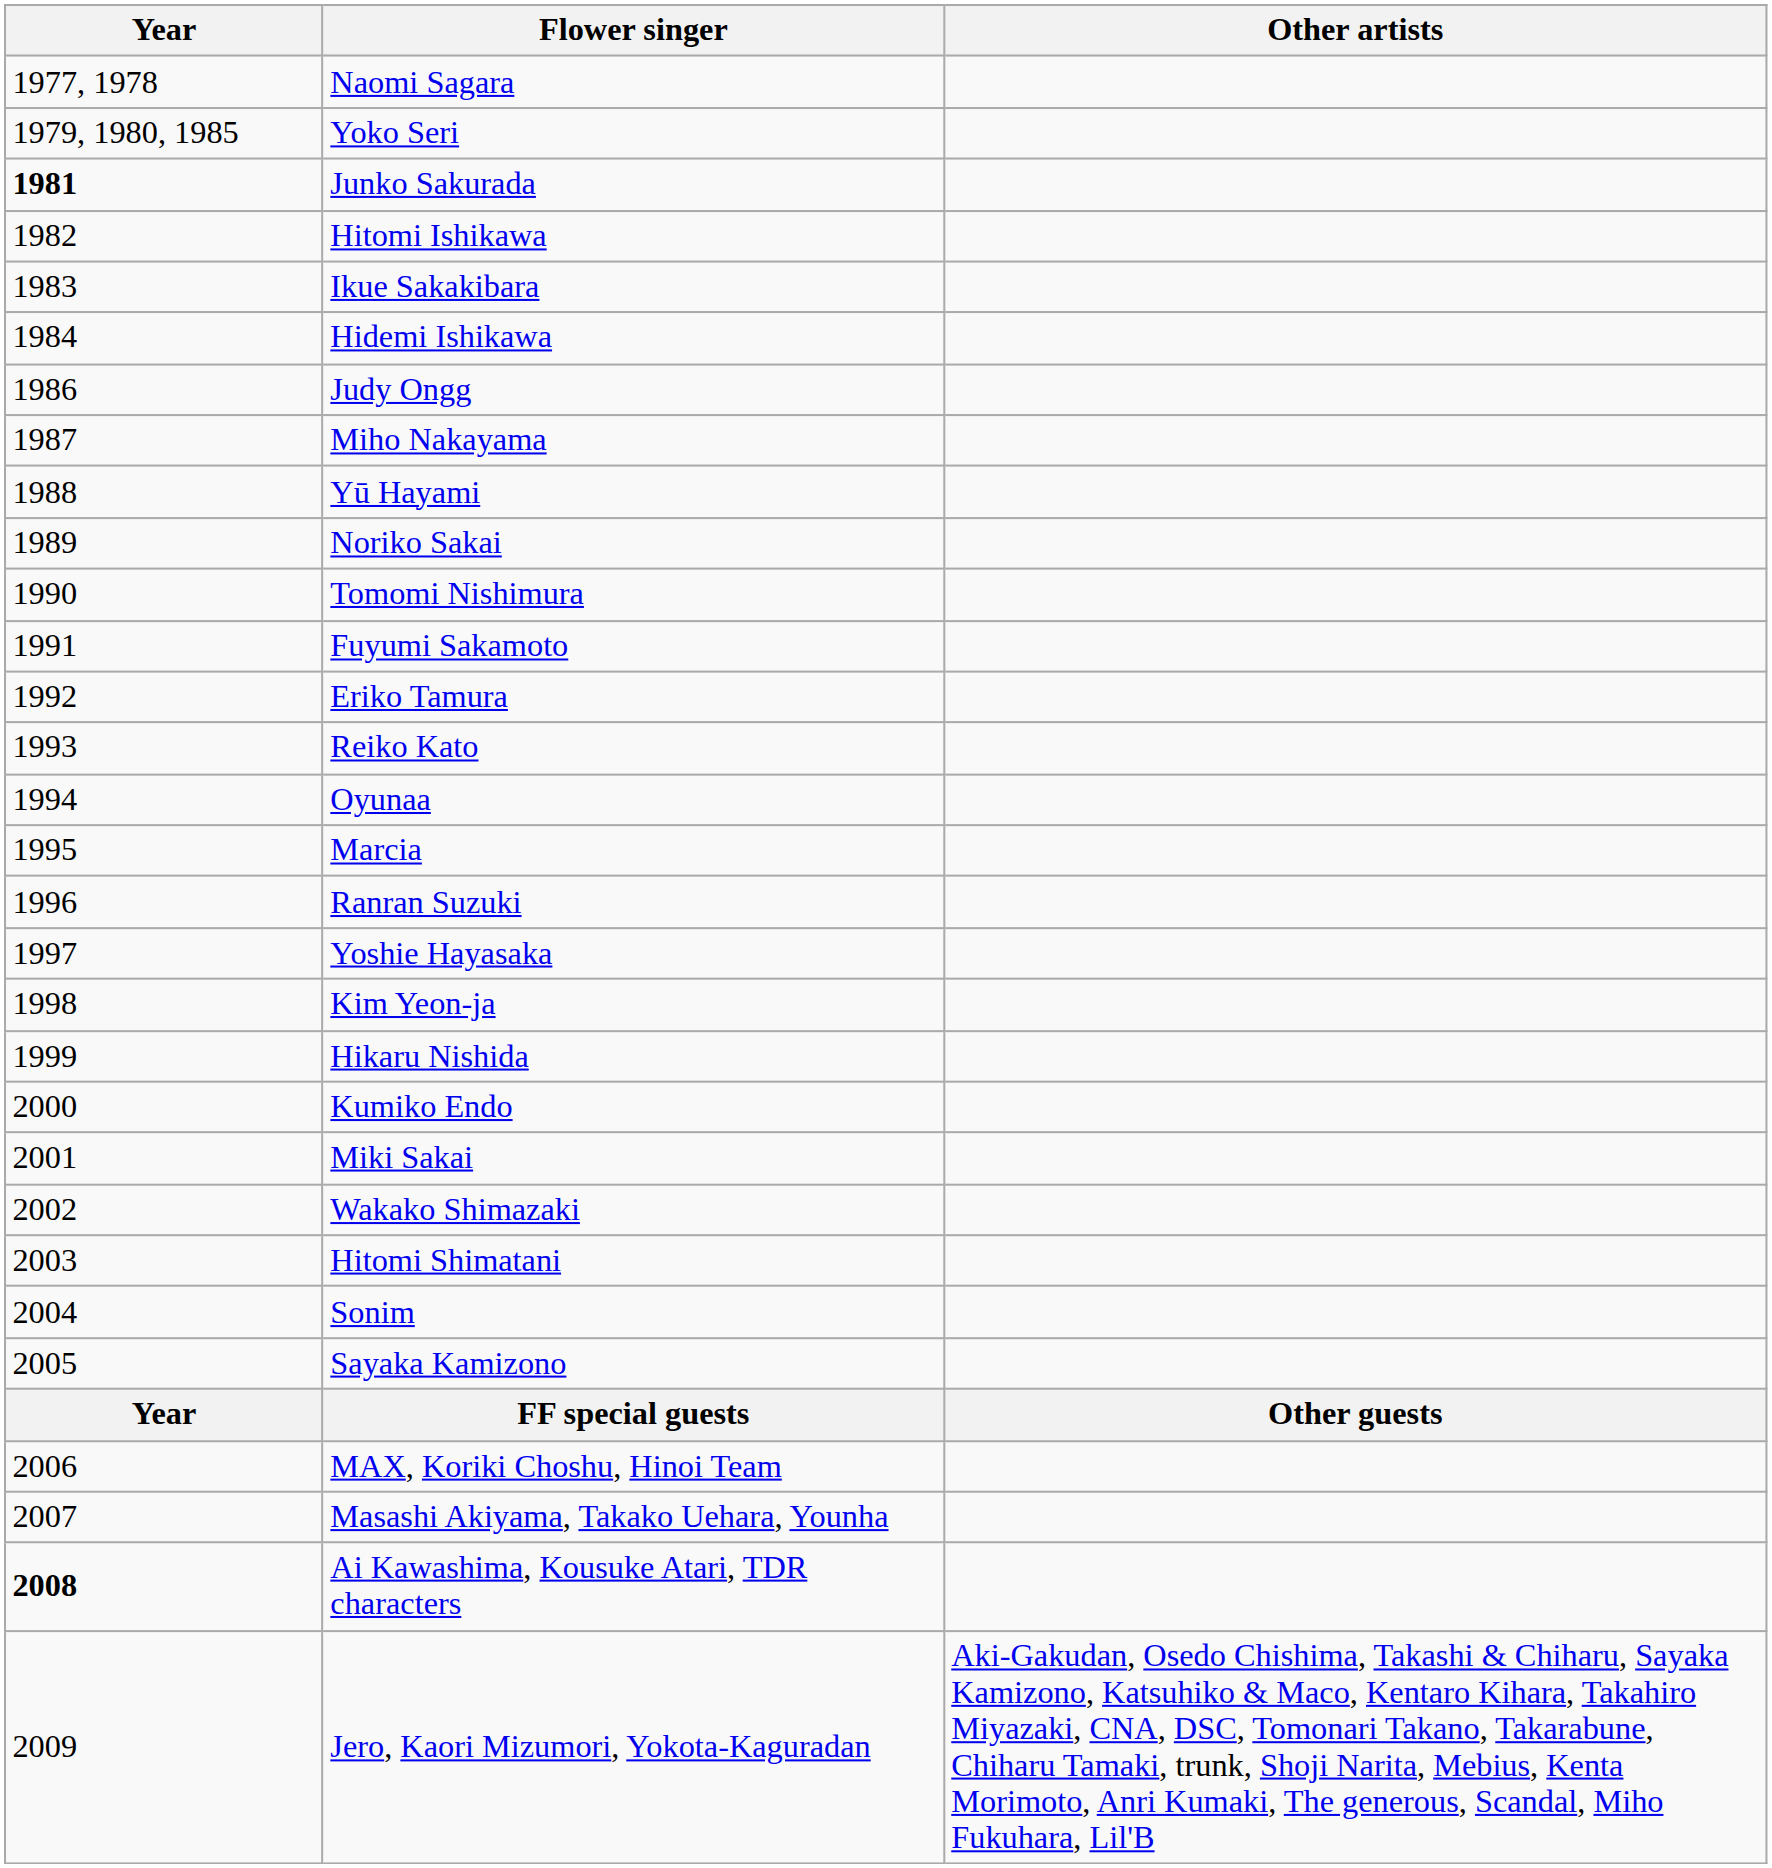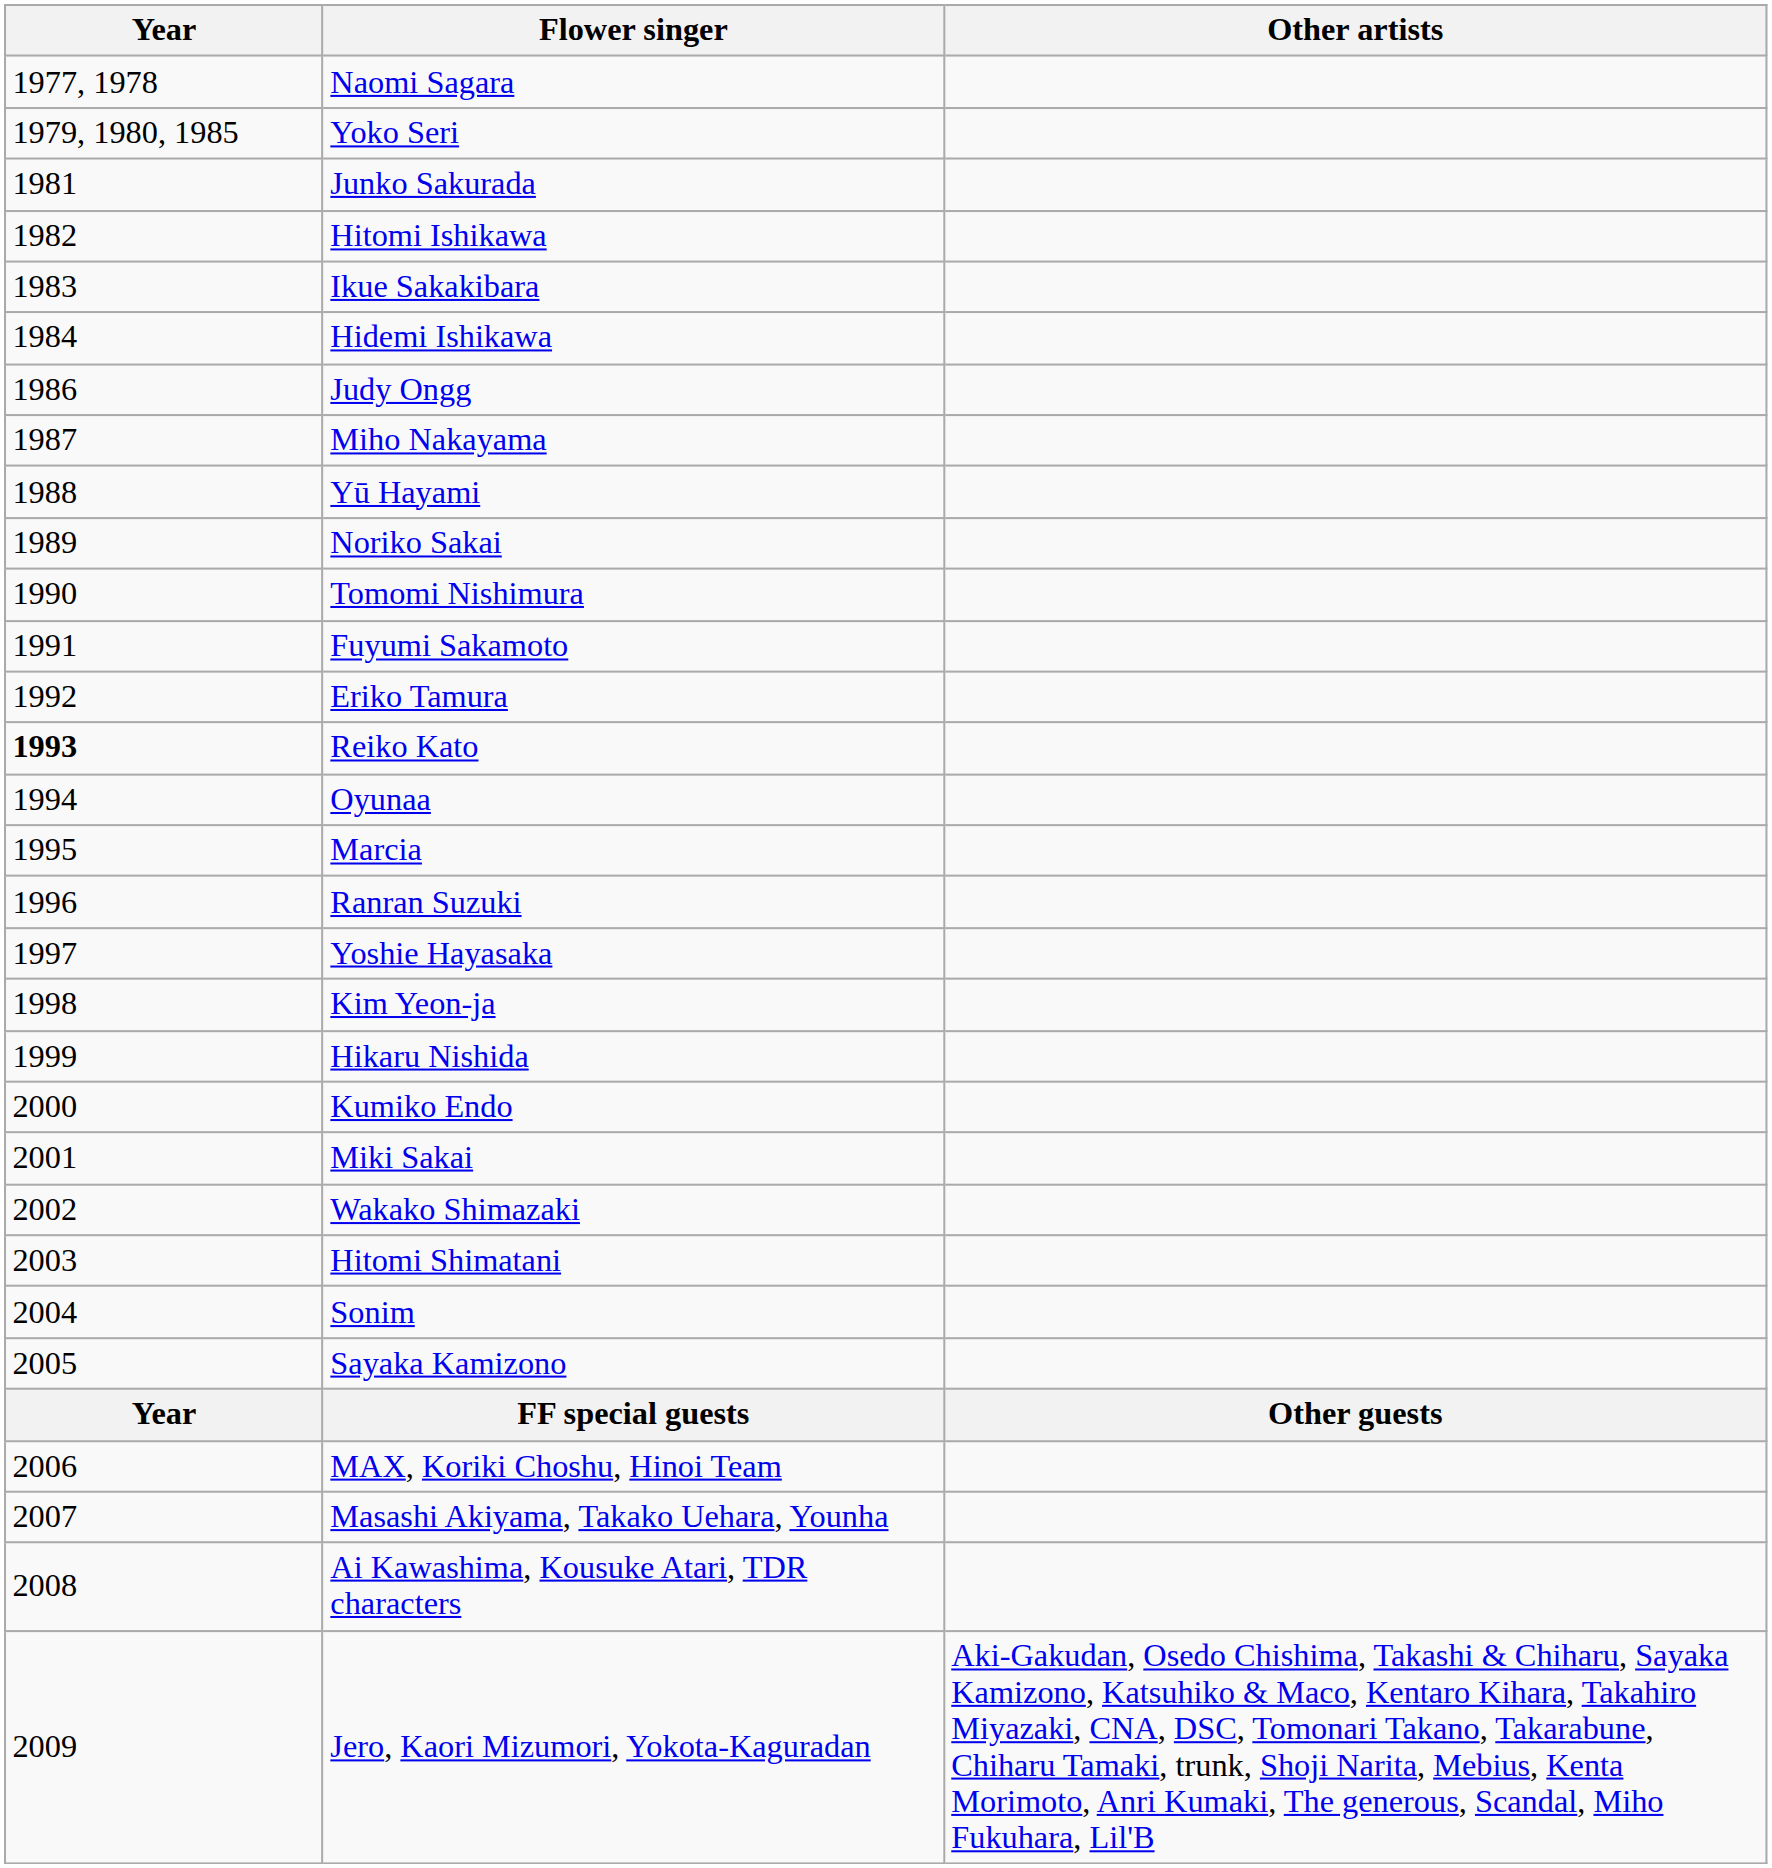Junko Sakurada | Year: bold -> normal
Reiko Kato | Year: normal -> bold
Ai Kawashima, Kousuke Atari, TDR characters | Year: bold -> normal
